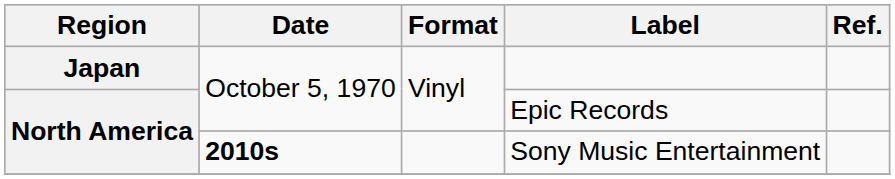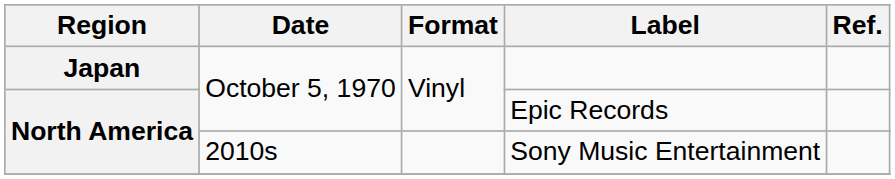Sony Music Entertainment | Date: bold -> normal
